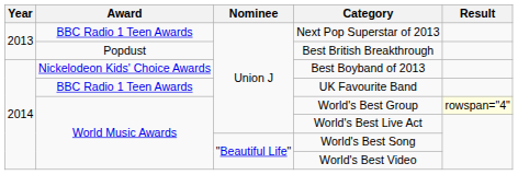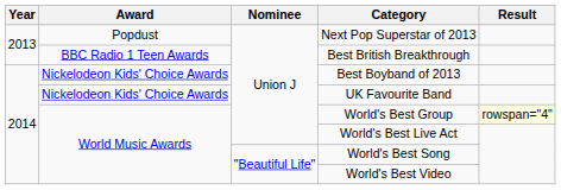Next Pop Superstar of 2013 | Award: BBC Radio 1 Teen Awards -> Popdust
Best British Breakthrough | Award: Popdust -> BBC Radio 1 Teen Awards
UK Favourite Band | Award: BBC Radio 1 Teen Awards -> Nickelodeon Kids' Choice Awards
